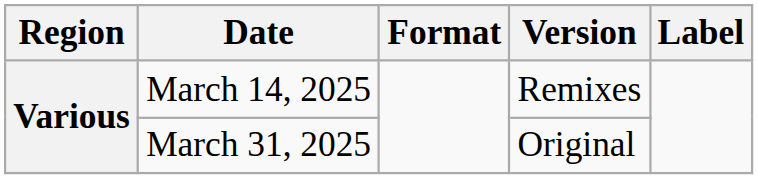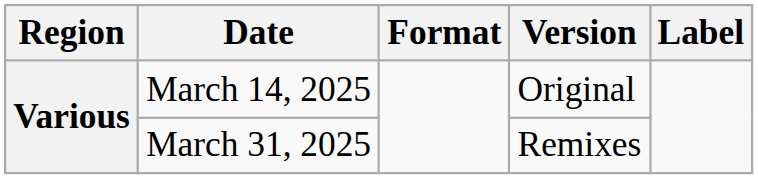March 14, 2025 | Version: Remixes -> Original
March 31, 2025 | Version: Original -> Remixes
